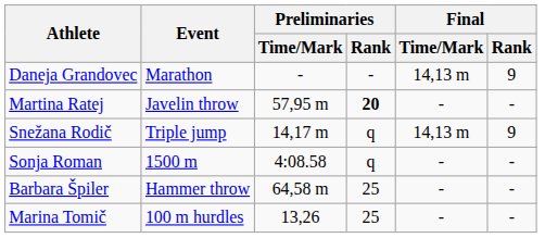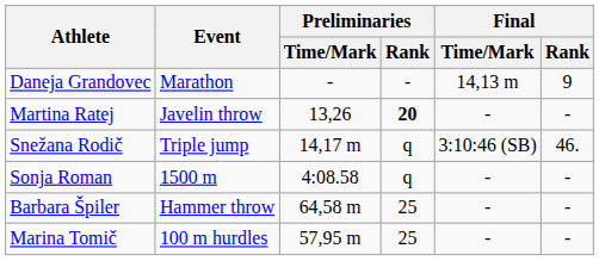Martina Ratej | Preliminaries / Time/Mark: 57,95 m -> 13,26
Snežana Rodič | Final / Time/Mark: 14,13 m -> 3:10:46 (SB)
Snežana Rodič | Final / Rank: 9 -> 46.
Marina Tomič | Preliminaries / Time/Mark: 13,26 -> 57,95 m
